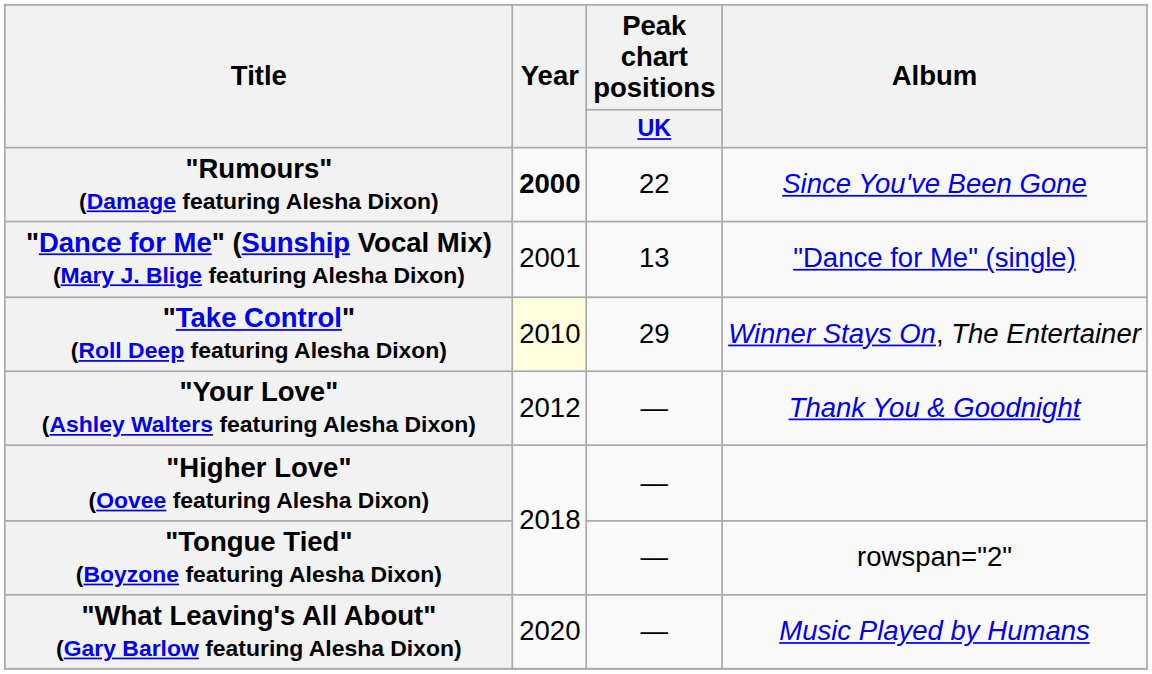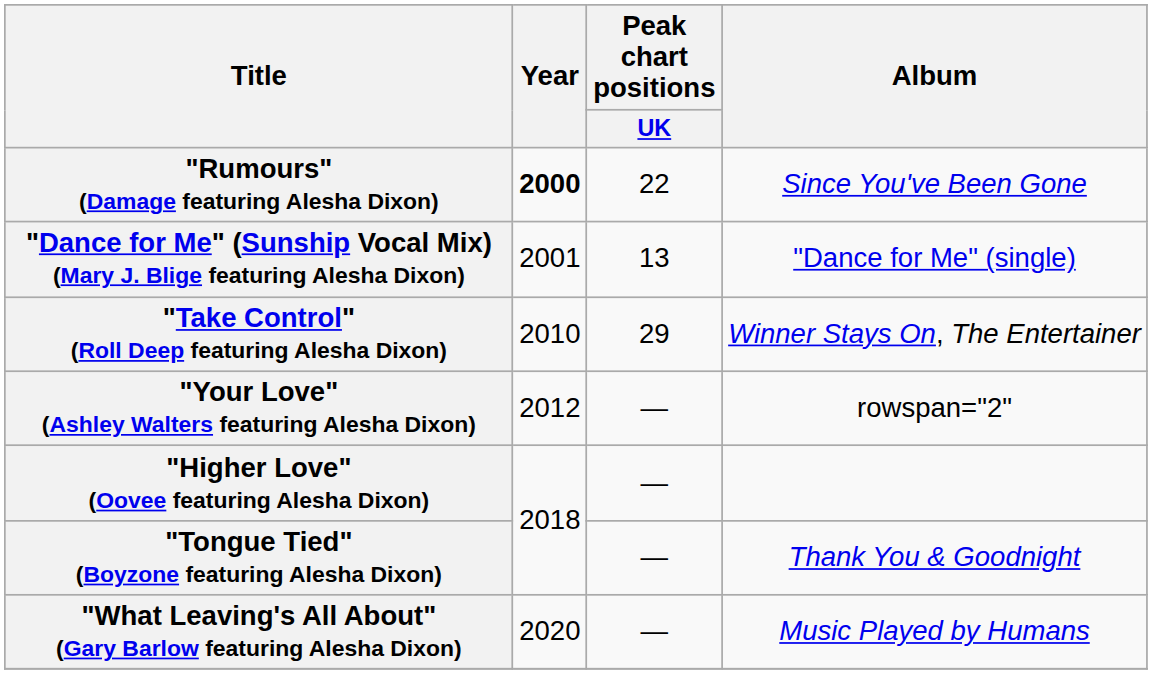"Take Control" (Roll Deep featuring Alesha Dixon) | Year: lightyellow background -> no background
"Your Love" (Ashley Walters featuring Alesha Dixon) | Album: Thank You & Goodnight -> rowspan="2"
"Tongue Tied" (Boyzone featuring Alesha Dixon) | Album: rowspan="2" -> Thank You & Goodnight
